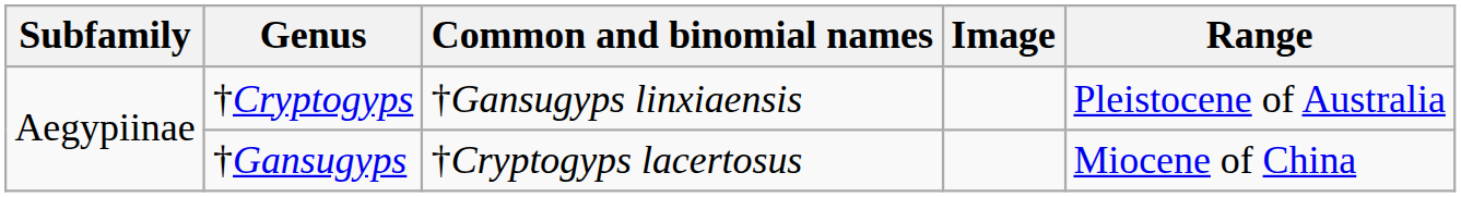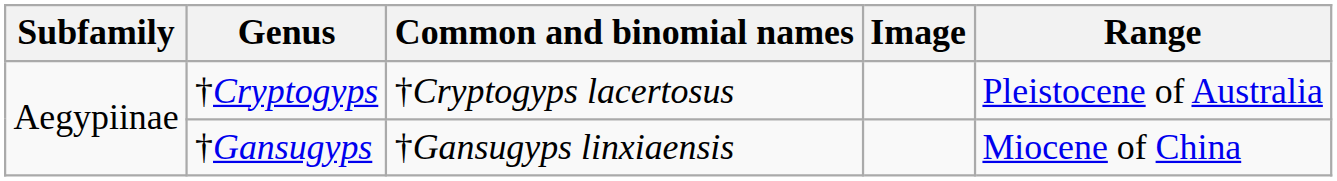†Cryptogyps | Common and binomial names: †Gansugyps linxiaensis -> †Cryptogyps lacertosus
†Gansugyps | Common and binomial names: †Cryptogyps lacertosus -> †Gansugyps linxiaensis
